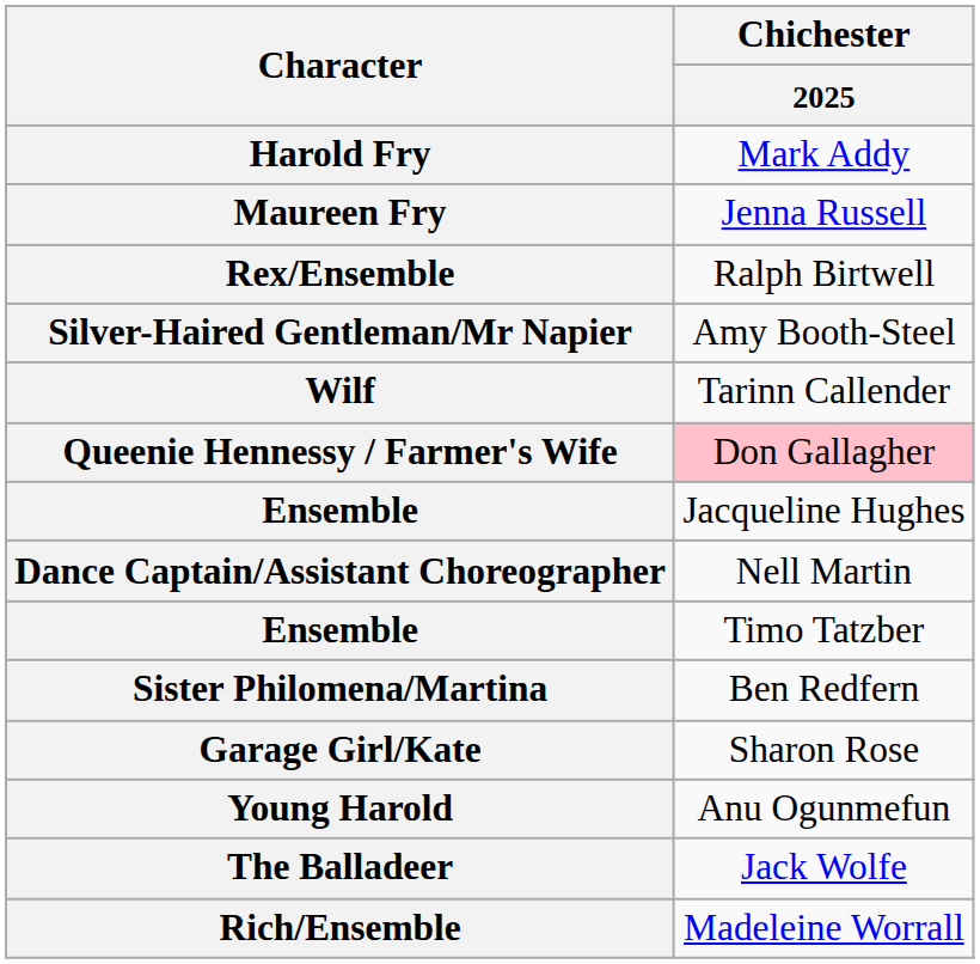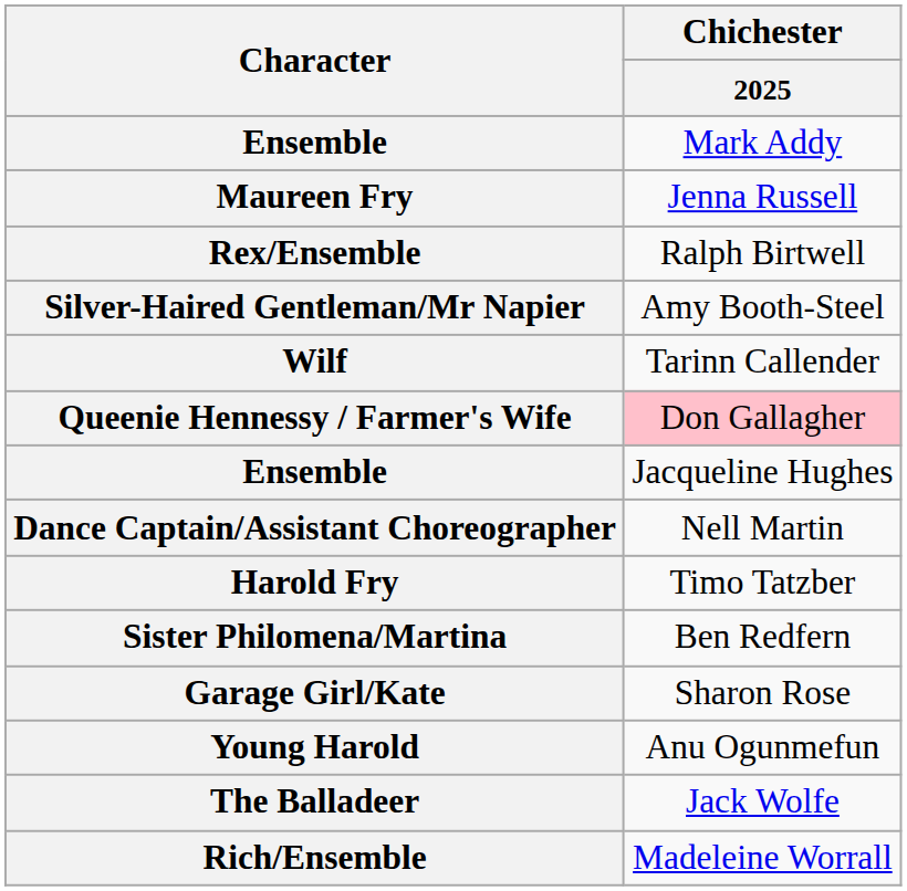row 3 | Character: Harold Fry -> Ensemble
row 11 | Character: Ensemble -> Harold Fry
